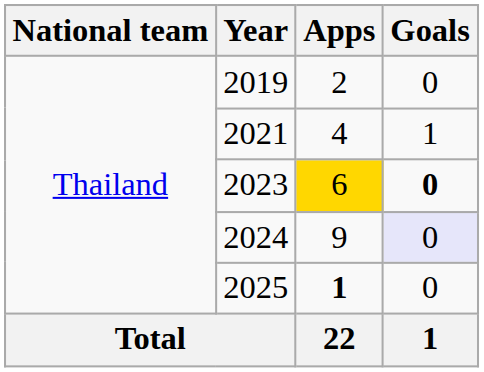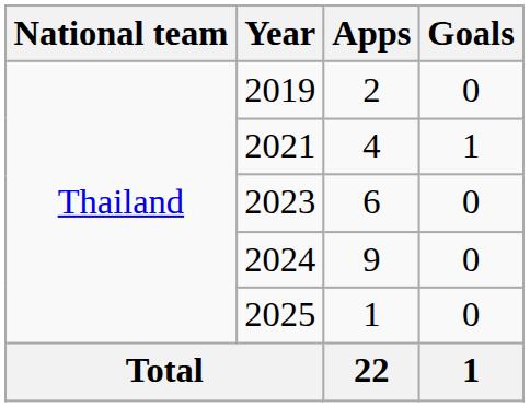2023 | Apps: gold background -> no background
2023 | Goals: bold -> normal
2024 | Goals: lavender background -> no background
2025 | Apps: bold -> normal
